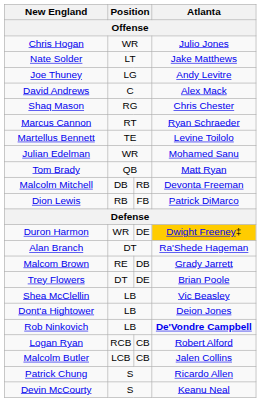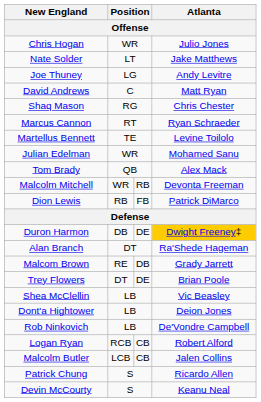David Andrews | Atlanta: Alex Mack -> Matt Ryan
Tom Brady | Atlanta: Matt Ryan -> Alex Mack
Malcolm Mitchell | column 2: DB -> WR
Duron Harmon | column 2: WR -> DB
Rob Ninkovich | Atlanta: bold -> normal
